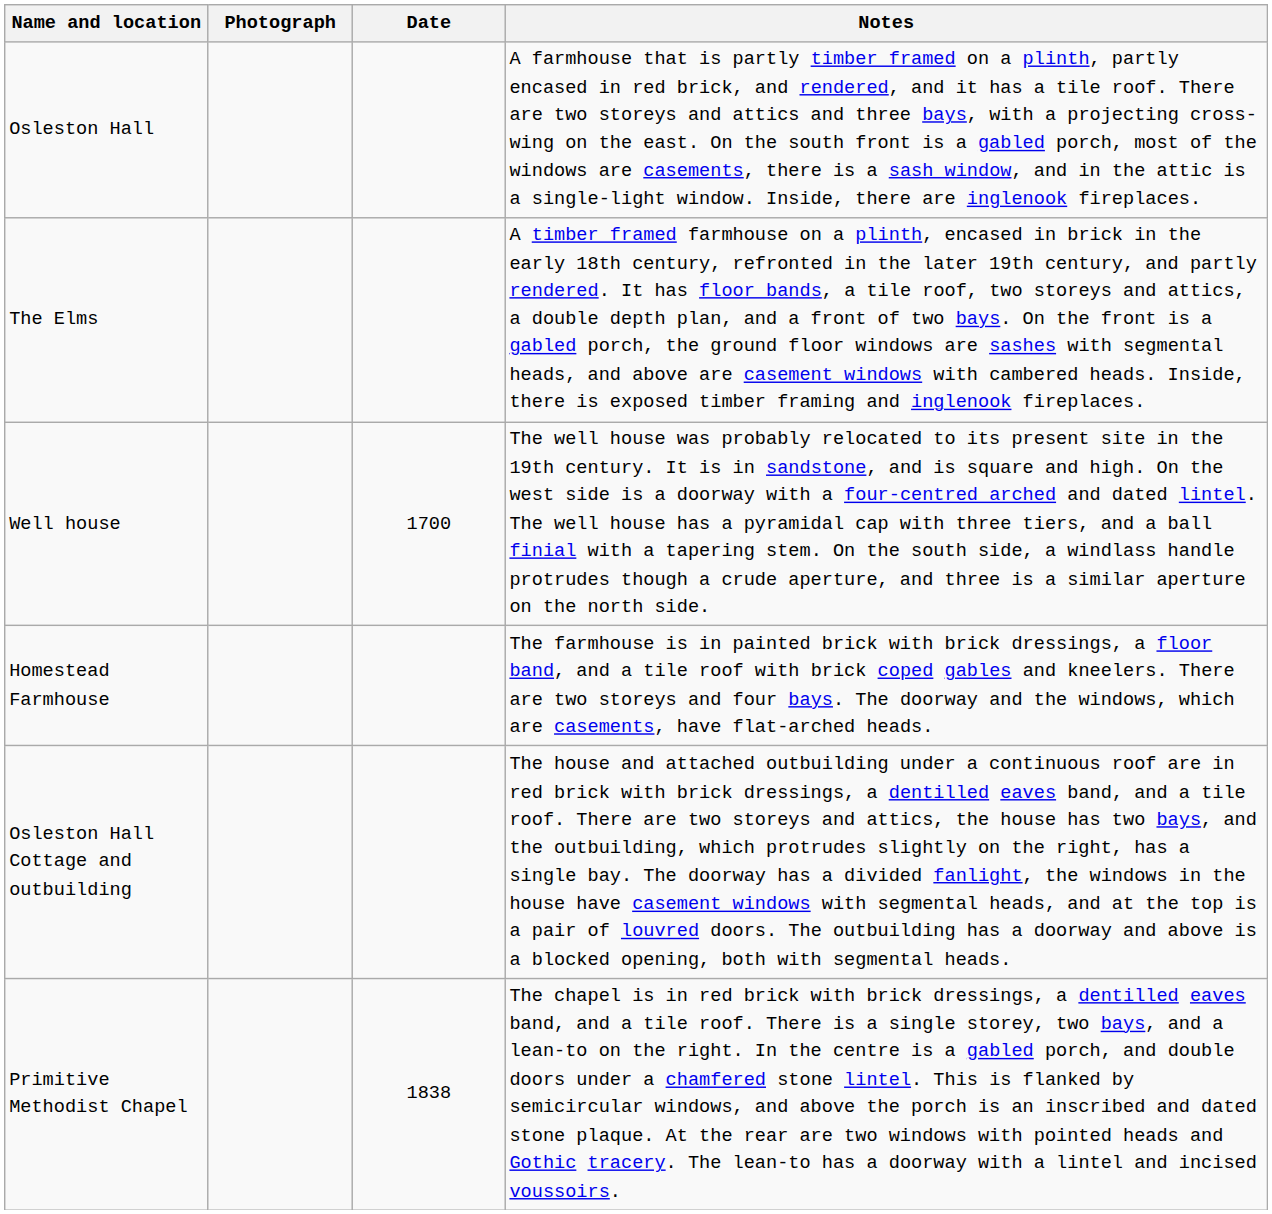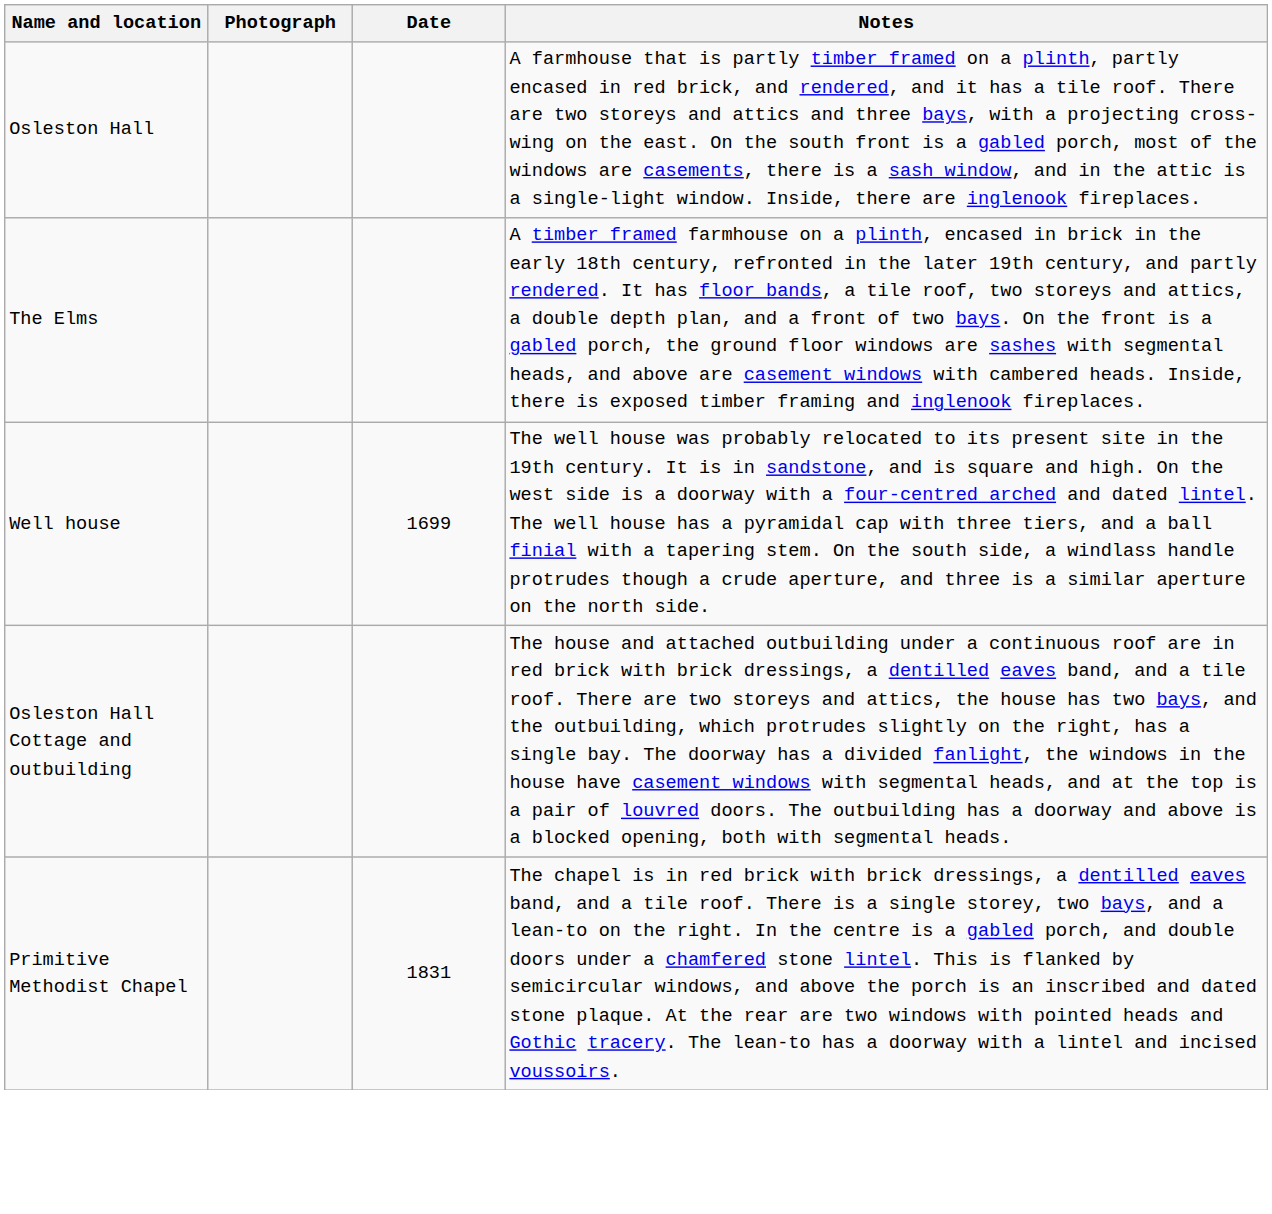Well house | Date: 1700 -> 1699
- row: Homestead Farmhouse | The farmhouse is in painted brick with brick dressings, a floor band, and a tile roof with brick coped gables and kneelers. There are two storeys and four bays. The doorway and the windows, which are casements, have flat-arched heads.
Primitive Methodist Chapel | Date: 1838 -> 1831
